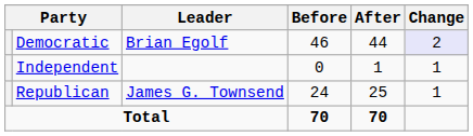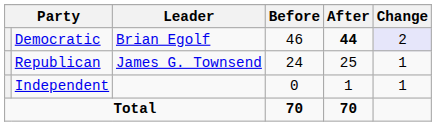Democratic | After: normal -> bold
rows swapped: Republican <-> Independent
